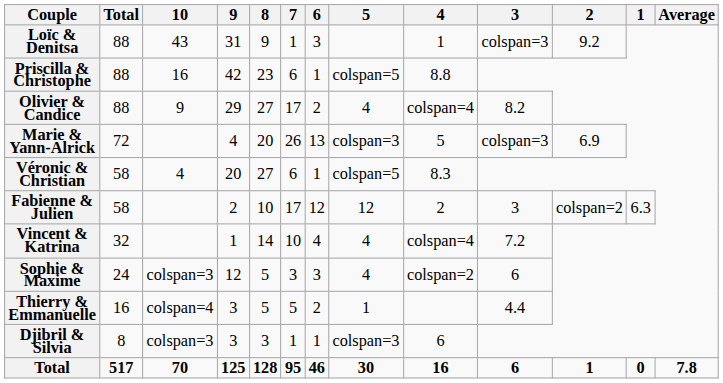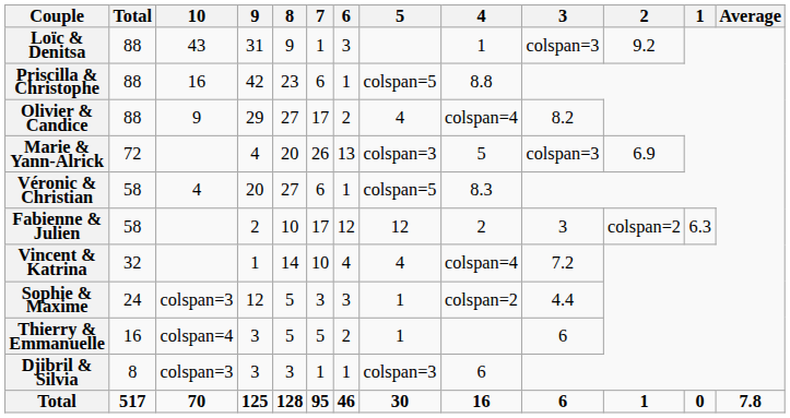Sophie & Maxime | 5: 4 -> 1
Sophie & Maxime | 3: 6 -> 4.4
Thierry & Emmanuelle | 3: 4.4 -> 6
